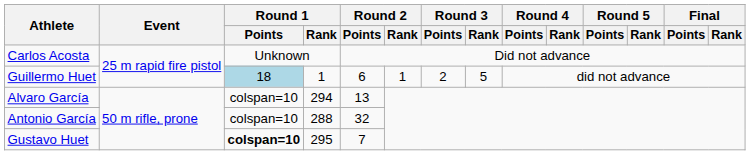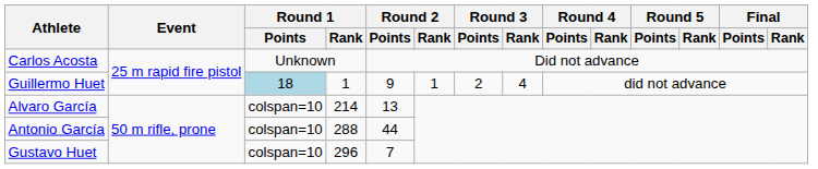Guillermo Huet | Round 2 / Points: 6 -> 9
Guillermo Huet | Round 3 / Rank: 5 -> 4
Alvaro García | Round 1 / Rank: 294 -> 214
Antonio García | Round 2 / Points: 32 -> 44
Gustavo Huet | Round 1 / Points: bold -> normal
Gustavo Huet | Round 1 / Rank: 295 -> 296
